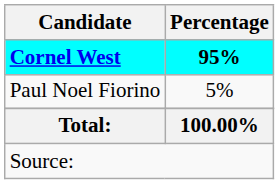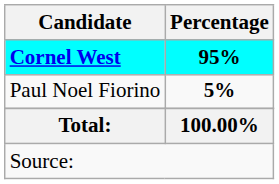Paul Noel Fiorino | Percentage: normal -> bold
